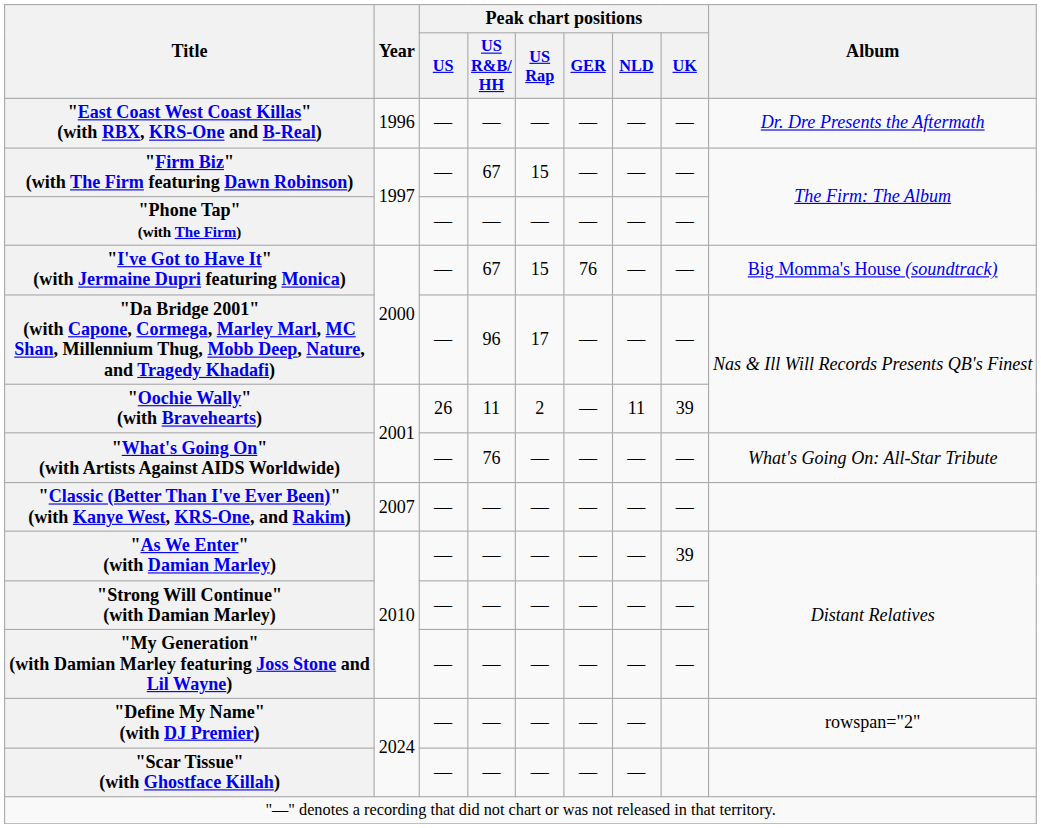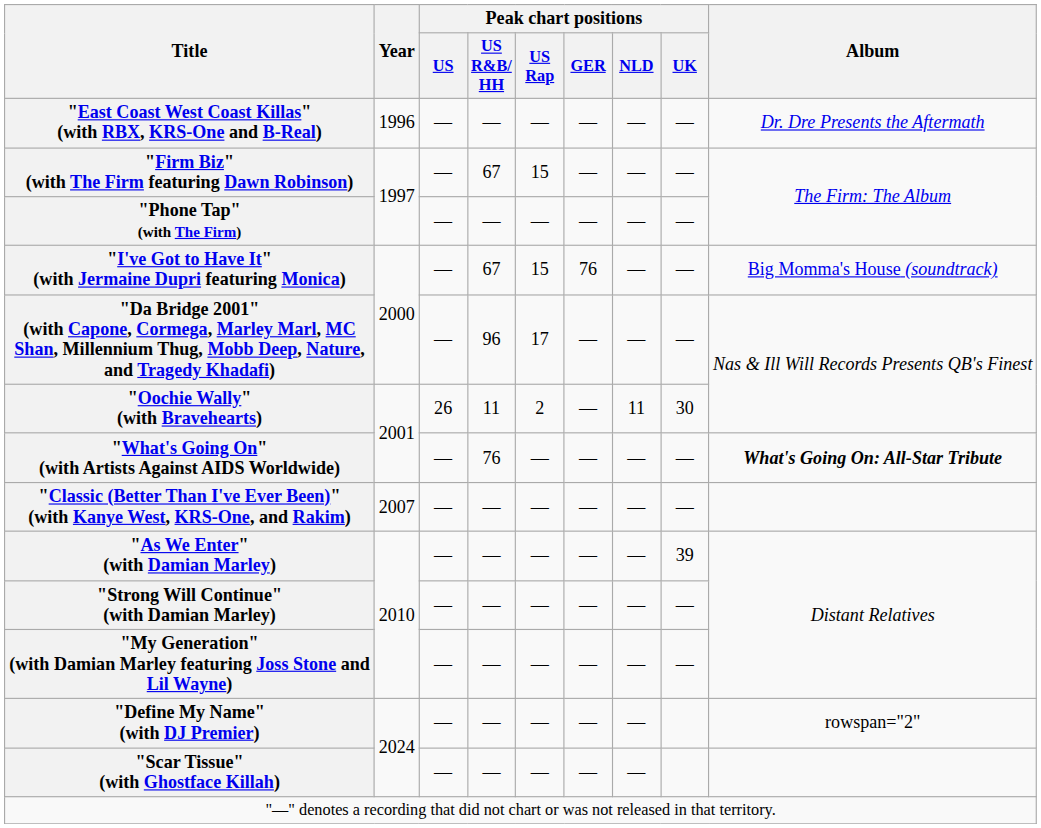"Oochie Wally" (with Bravehearts) | Peak chart positions / UK: 39 -> 30
"What's Going On" (with Artists Against AIDS Worldwide) | Album: normal -> bold
